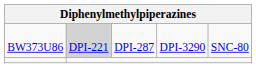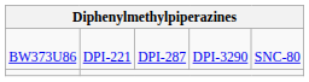BW373U86 | column 2: lightgrey background -> no background
